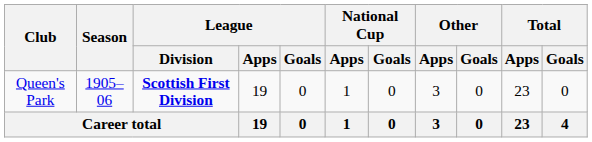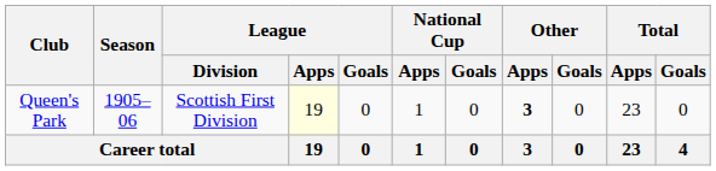Queen's Park | League / Division: bold -> normal
Queen's Park | League / Apps: no background -> lightyellow background
Queen's Park | Other / Apps: normal -> bold
